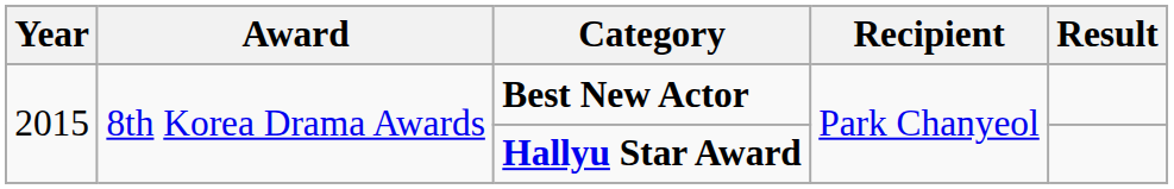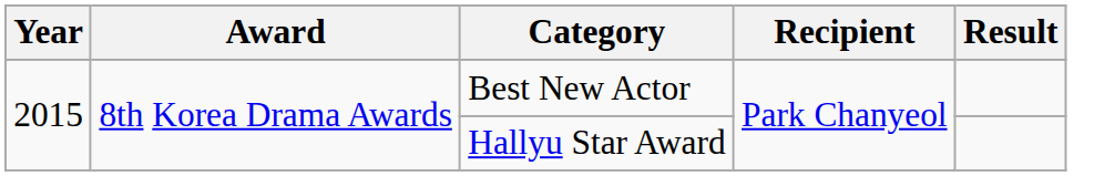Best New Actor | Category: bold -> normal
Hallyu Star Award | Category: bold -> normal
